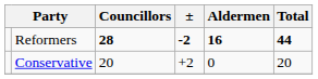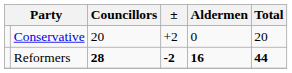rows swapped: Reformers <-> Conservative
